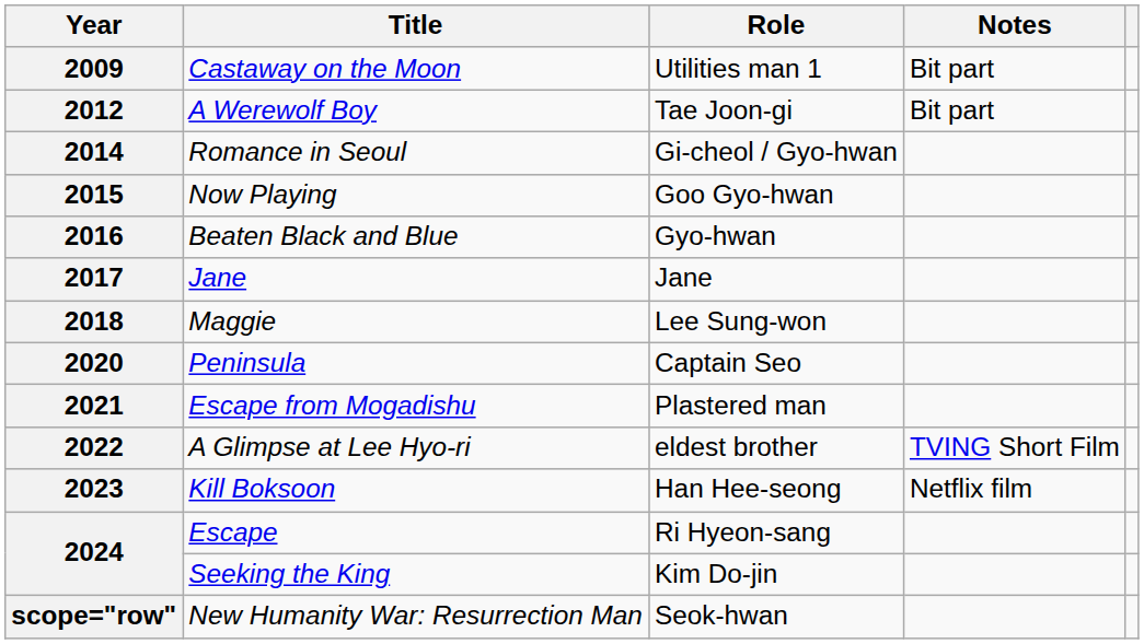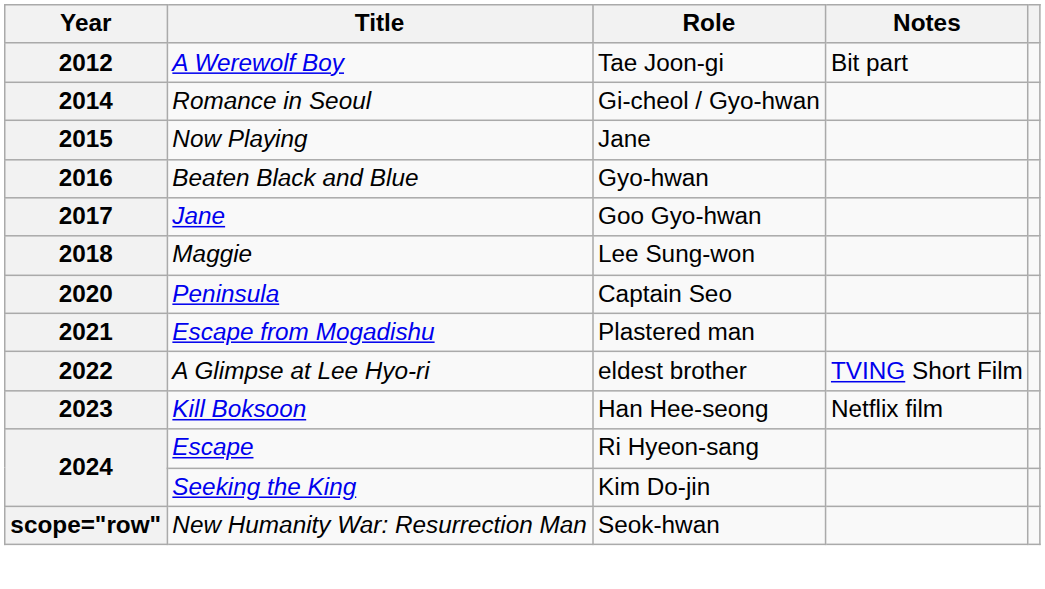- row: 2009 | Castaway on the Moon | Utilities man 1 | Bit part
2015 | Role: Goo Gyo-hwan -> Jane
2017 | Role: Jane -> Goo Gyo-hwan
